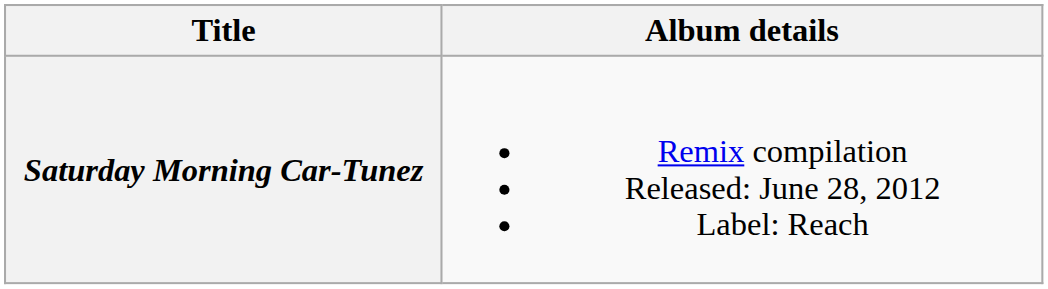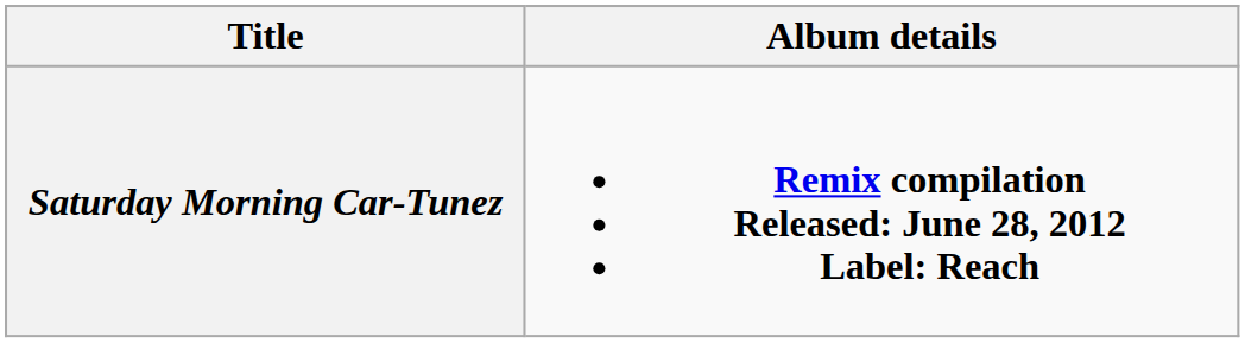Saturday Morning Car-Tunez | Album details: normal -> bold
